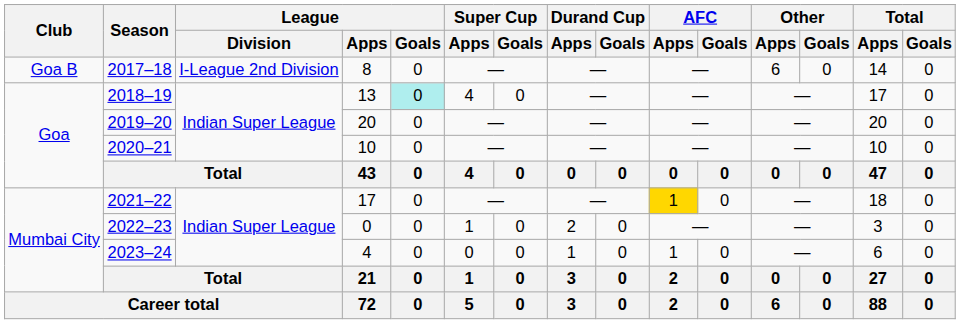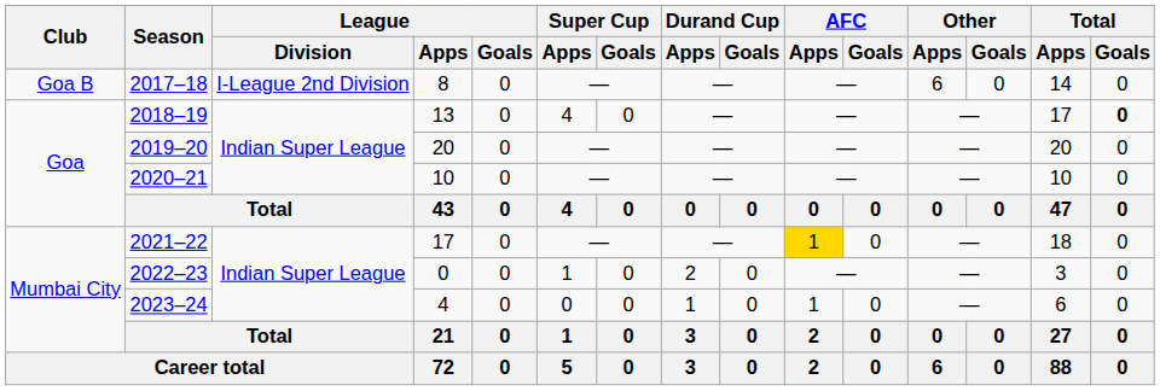2018–19 | League / Goals: paleturquoise background -> no background
2018–19 | Total / Goals: normal -> bold
